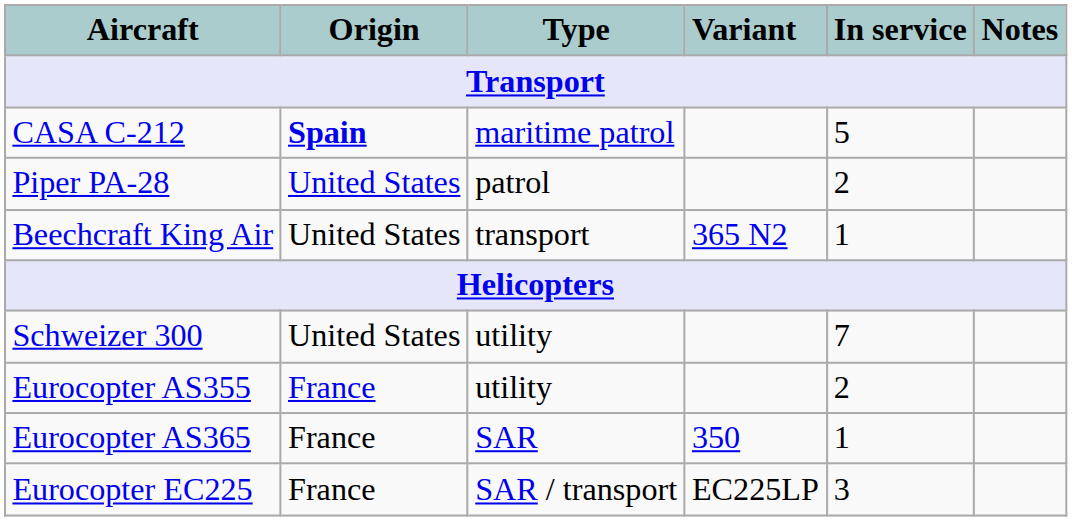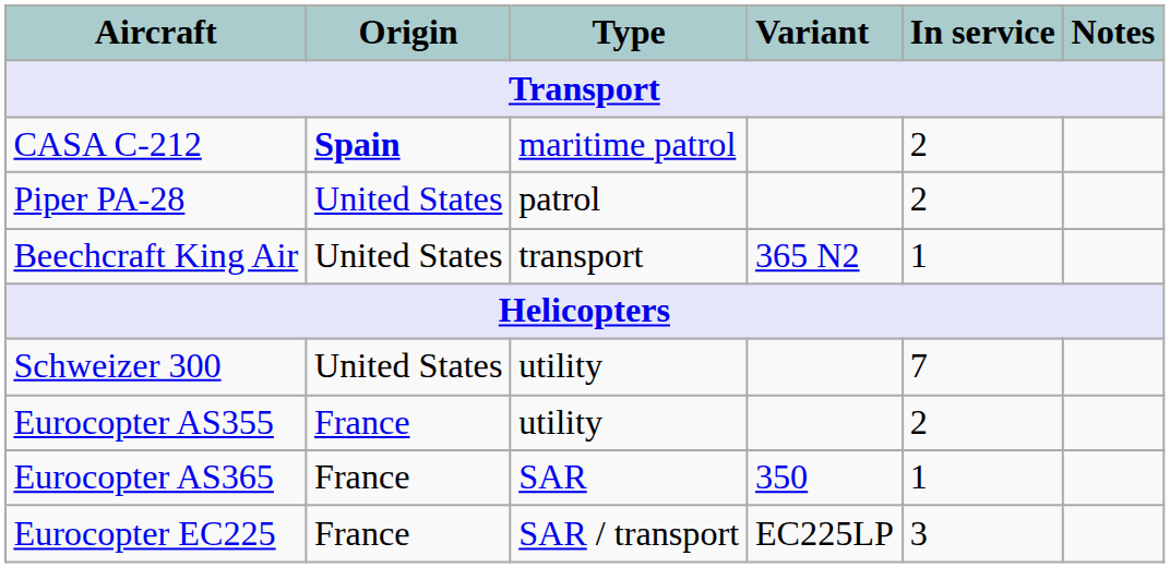CASA C-212 | In service: 5 -> 2
